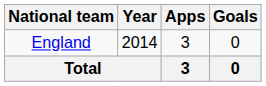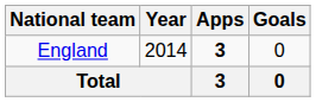England | Apps: normal -> bold
